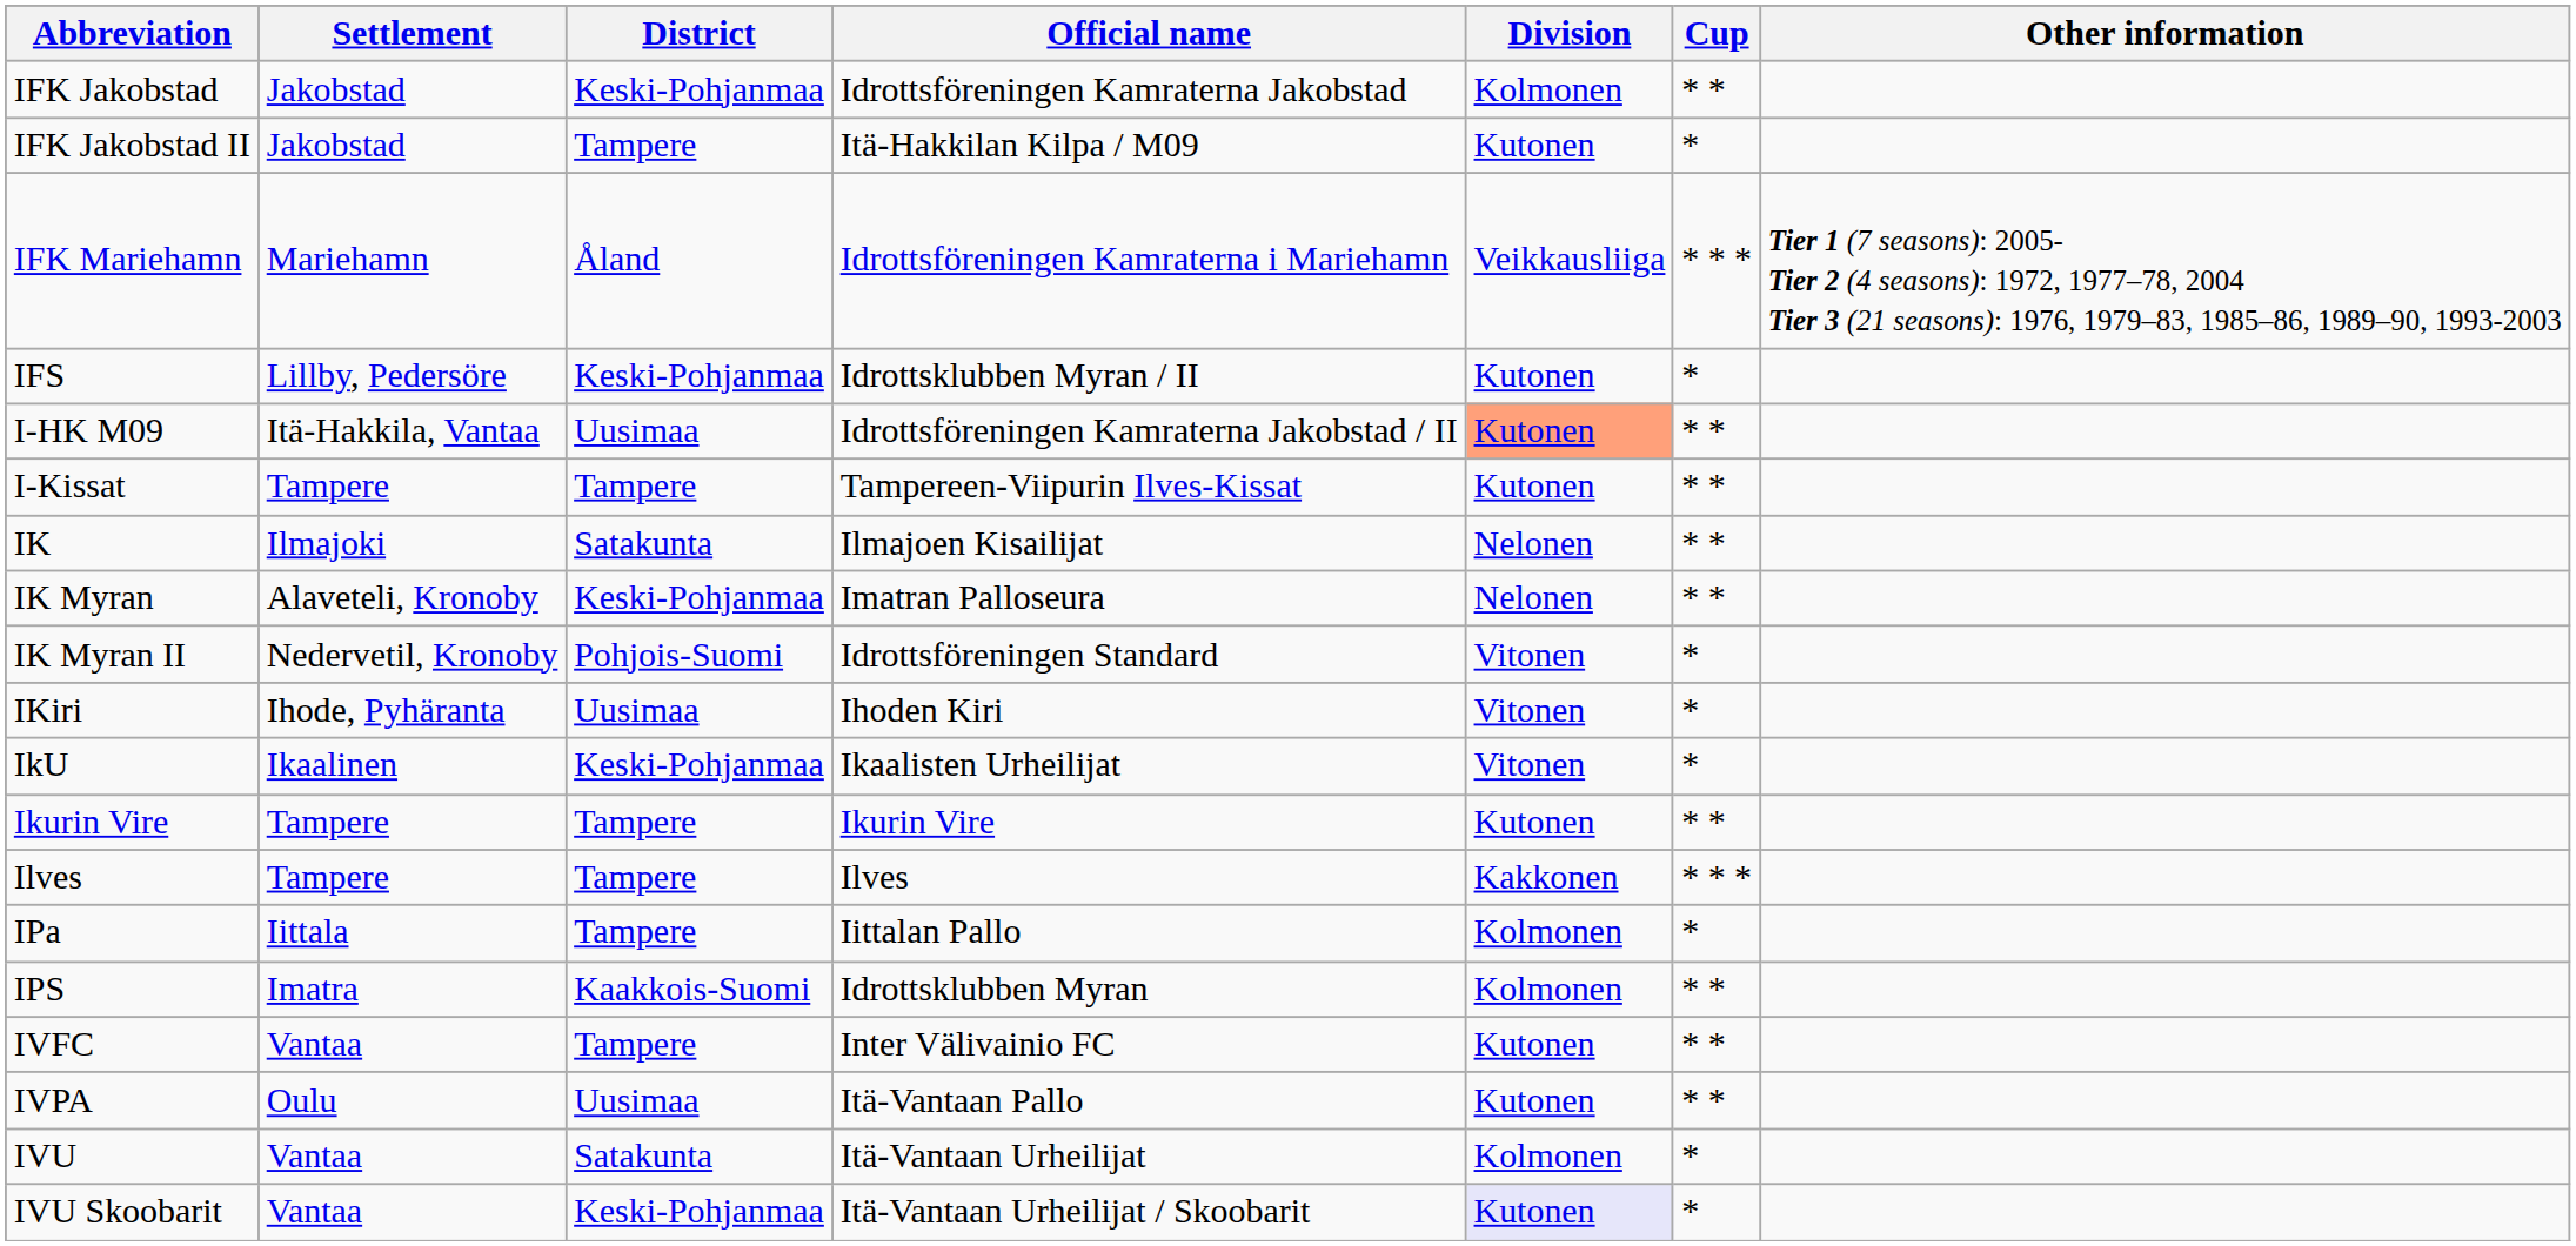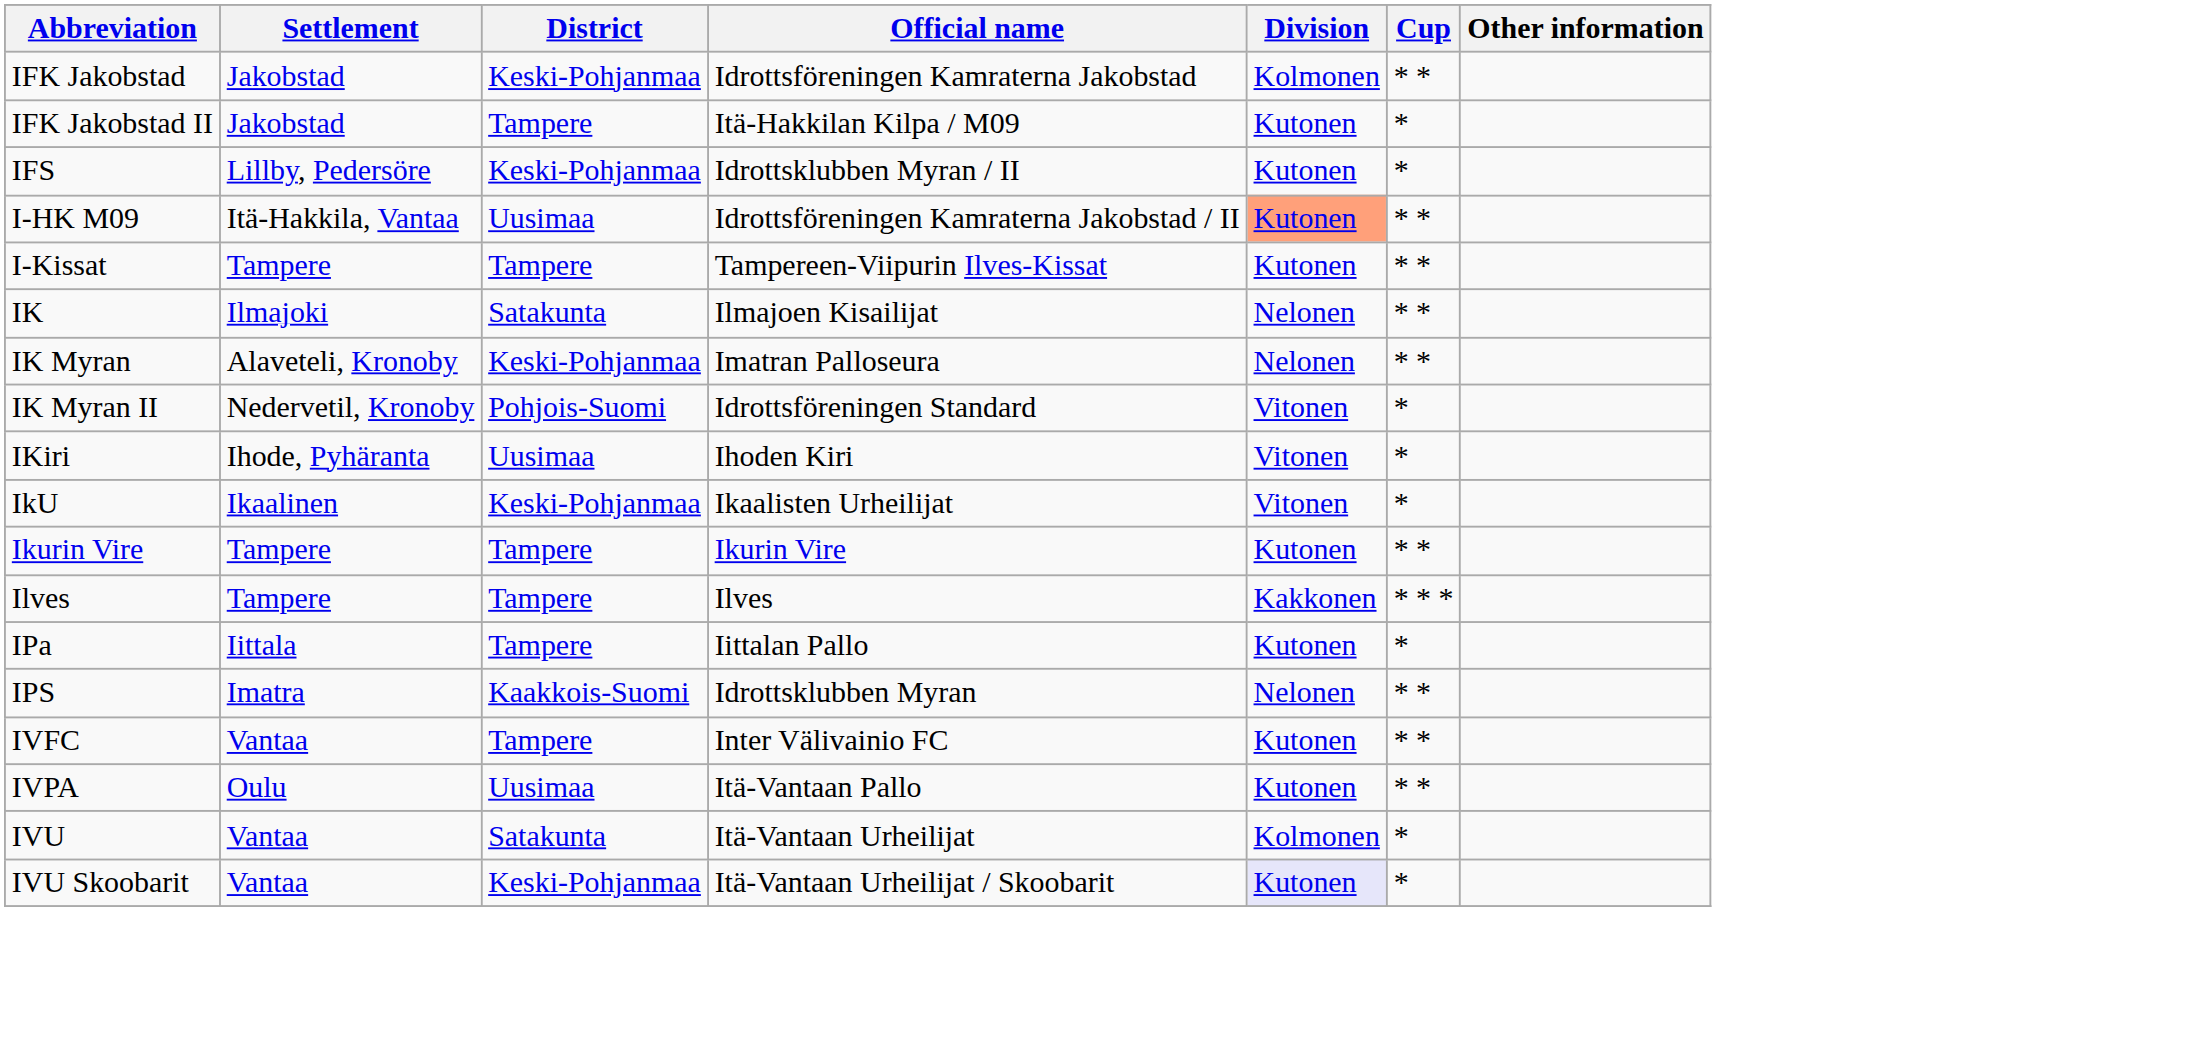- row: IFK Mariehamn | Mariehamn | Åland | Idrottsföreningen Kamraterna i Mariehamn | Veikkausliiga | * * * | Tier 1 (7 seasons): 2005- Tier 2 (4 seasons): 1972, 1977–78, 2004 Tier 3 (21 seasons): 1976, 1979–83, 1985–86, 1989–90, 1993-2003
IPa | Division: Kolmonen -> Kutonen
IPS | Division: Kolmonen -> Nelonen
